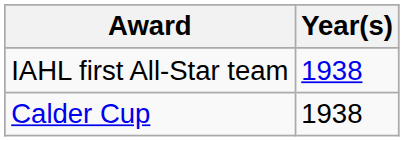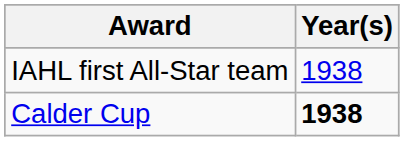Calder Cup | Year(s): normal -> bold
